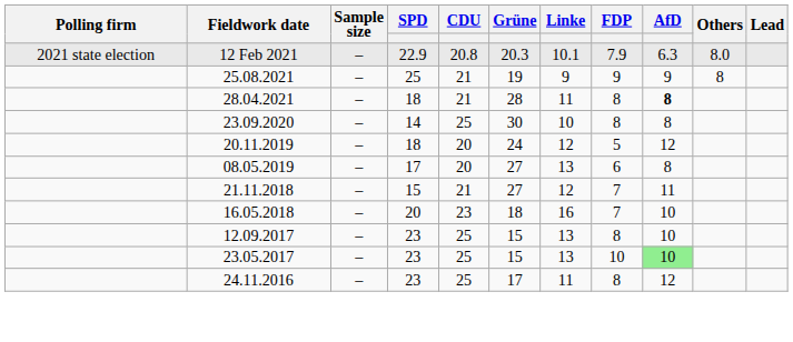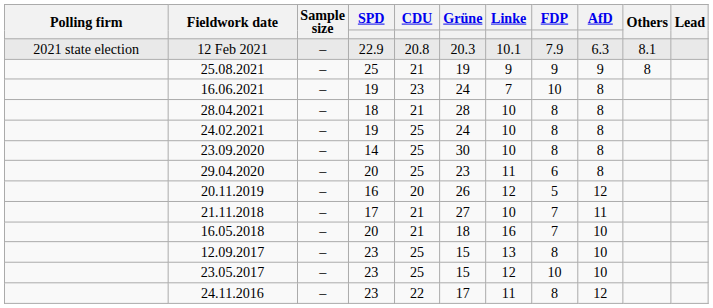12 Feb 2021 | Others: 8.0 -> 8.1
+ row: 16.06.2021 | – | 19 | 23 | 24 | 7 | 10 | 8
28.04.2021 | Linke: 11 -> 10
28.04.2021 | AfD: bold -> normal
+ row: 24.02.2021 | – | 19 | 25 | 24 | 10 | 8 | 8
+ row: 29.04.2020 | – | 20 | 25 | 23 | 11 | 6 | 8
20.11.2019 | SPD: 18 -> 16
20.11.2019 | Grüne: 24 -> 26
- row: 08.05.2019 | – | 17 | 20 | 27 | 13 | 6 | 8
21.11.2018 | SPD: 15 -> 17
21.11.2018 | Linke: 12 -> 10
16.05.2018 | CDU: 23 -> 21
23.05.2017 | Linke: 13 -> 12
23.05.2017 | AfD: lightgreen background -> no background
24.11.2016 | CDU: 25 -> 22
